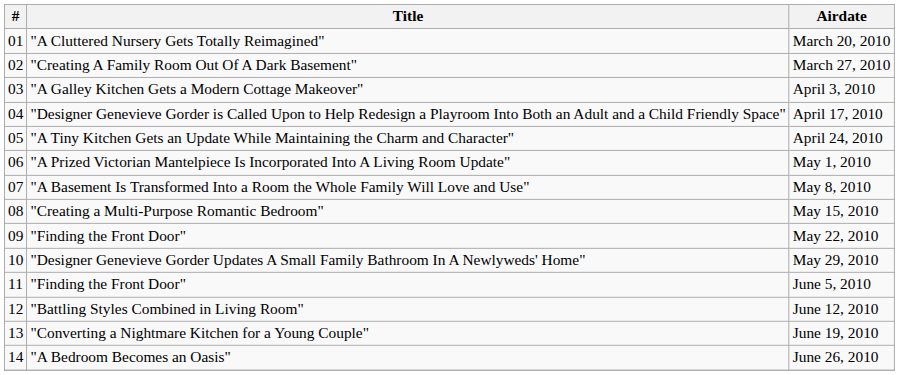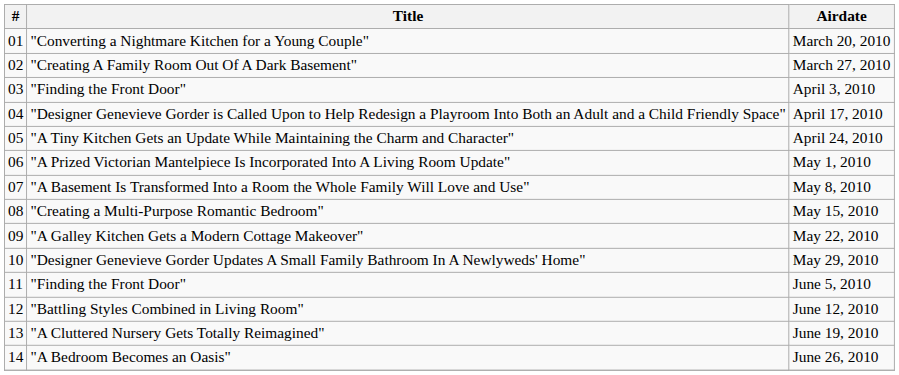March 20, 2010 | Title: "A Cluttered Nursery Gets Totally Reimagined" -> "Converting a Nightmare Kitchen for a Young Couple"
April 3, 2010 | Title: "A Galley Kitchen Gets a Modern Cottage Makeover" -> "Finding the Front Door"
May 22, 2010 | Title: "Finding the Front Door" -> "A Galley Kitchen Gets a Modern Cottage Makeover"
June 19, 2010 | Title: "Converting a Nightmare Kitchen for a Young Couple" -> "A Cluttered Nursery Gets Totally Reimagined"
